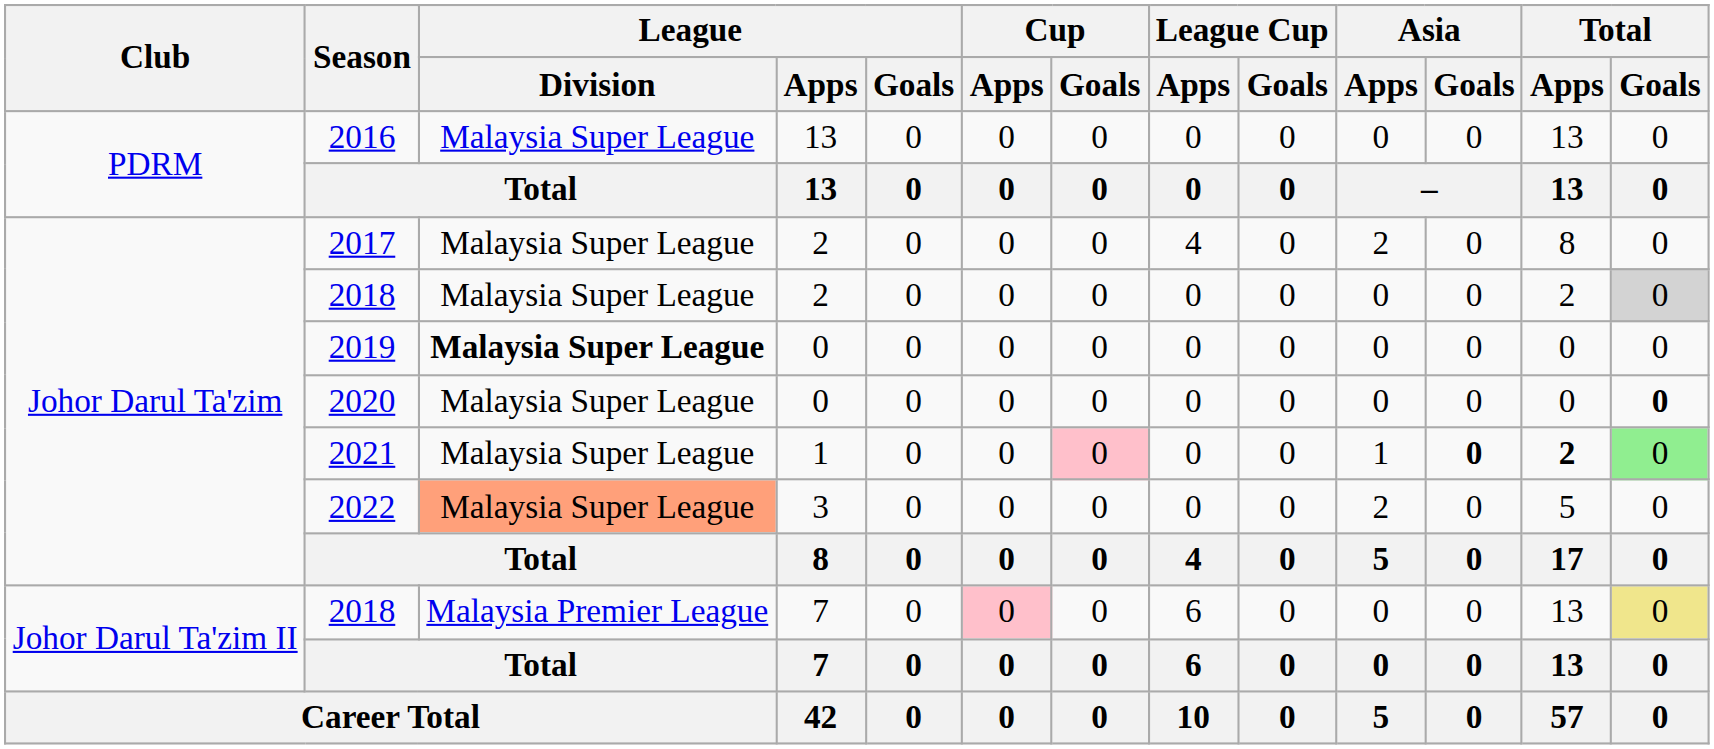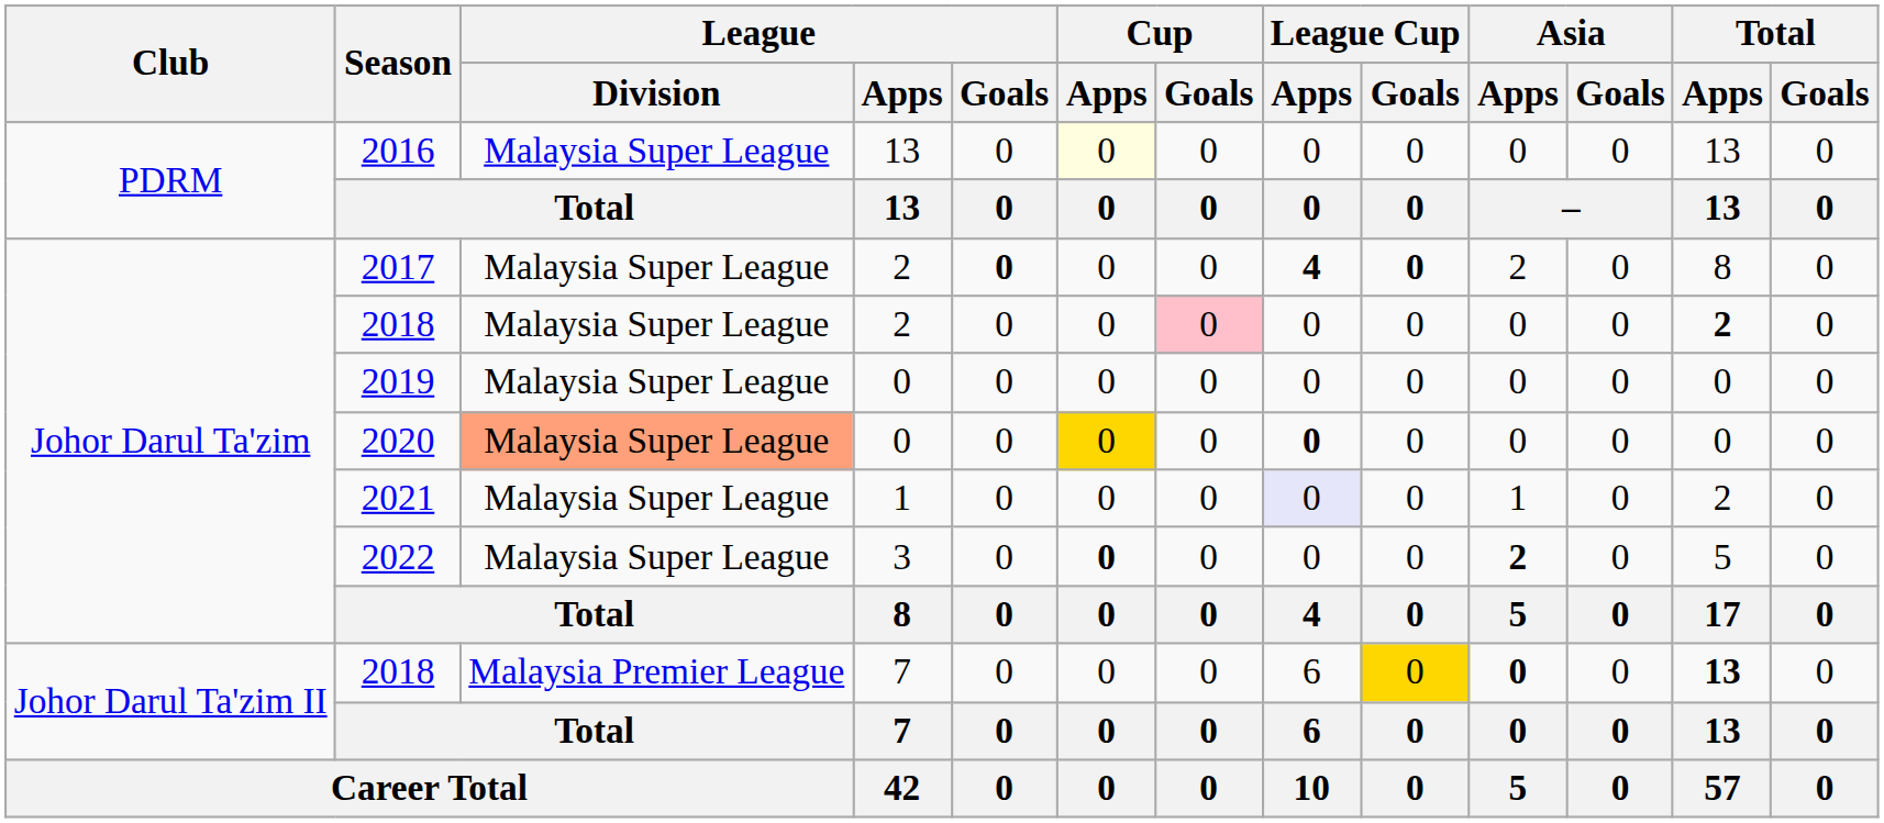2016 | Cup / Apps: no background -> lightyellow background
2017 | League / Goals: normal -> bold
2017 | League Cup / Apps: normal -> bold
2017 | League Cup / Goals: normal -> bold
2018 / 2 | Cup / Goals: no background -> pink background
2018 / 2 | Total / Apps: normal -> bold
2018 / 2 | Total / Goals: lightgrey background -> no background
2019 | League / Division: bold -> normal
2020 | League / Division: no background -> lightsalmon background
2020 | Cup / Apps: no background -> gold background
2020 | League Cup / Apps: normal -> bold
2020 | Total / Goals: bold -> normal
2021 | Cup / Goals: pink background -> no background
2021 | League Cup / Apps: no background -> lavender background
2021 | Asia / Goals: bold -> normal
2021 | Total / Apps: bold -> normal
2021 | Total / Goals: lightgreen background -> no background
2022 | League / Division: lightsalmon background -> no background
2022 | Cup / Apps: normal -> bold
2022 | Asia / Apps: normal -> bold
2018 / 7 | Cup / Apps: pink background -> no background
2018 / 7 | League Cup / Goals: no background -> gold background
2018 / 7 | Asia / Apps: normal -> bold
2018 / 7 | Total / Apps: normal -> bold
2018 / 7 | Total / Goals: khaki background -> no background
